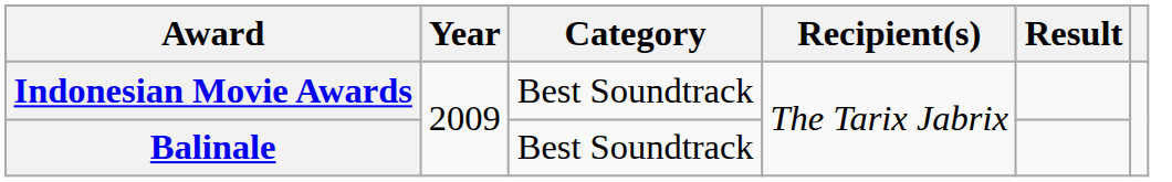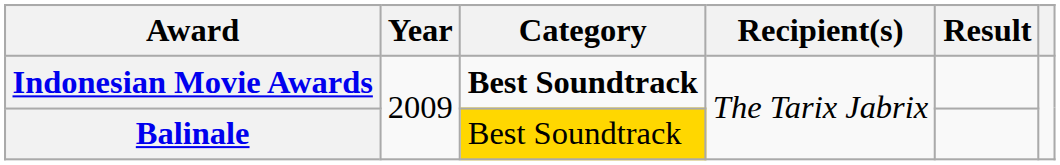Indonesian Movie Awards | Category: normal -> bold
Balinale | Category: no background -> gold background
